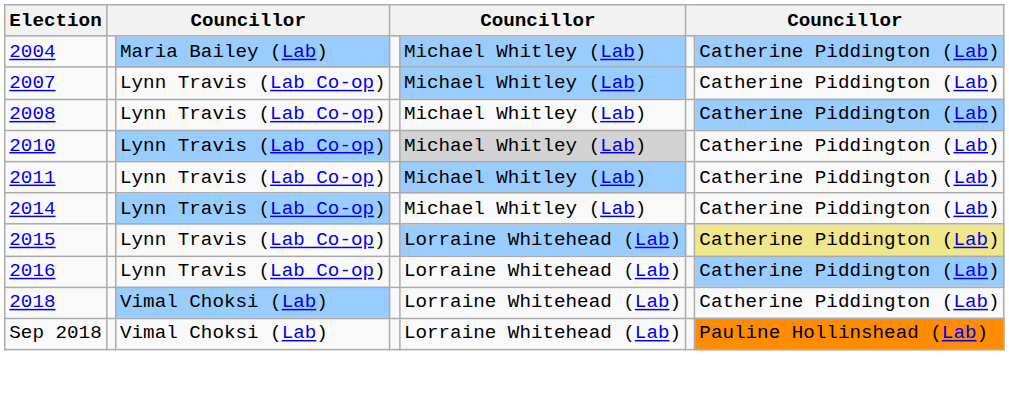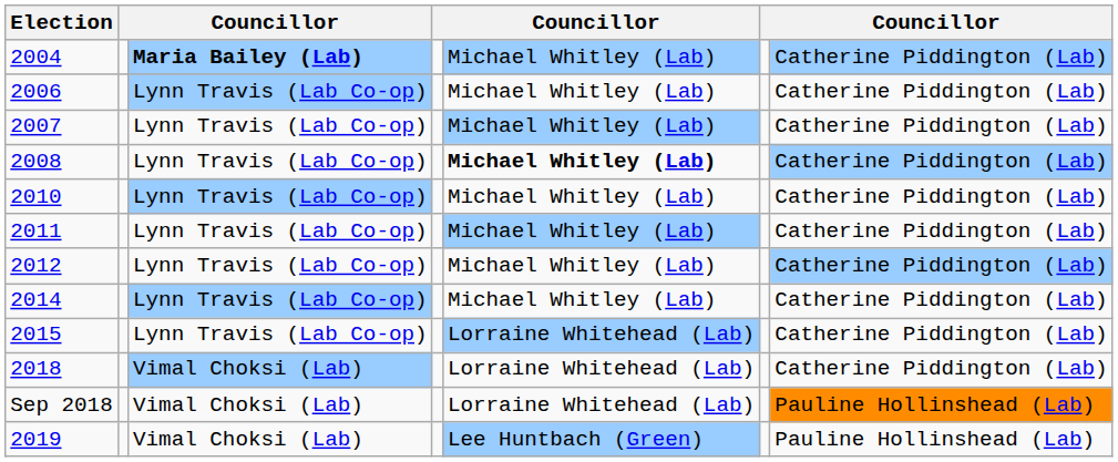2004 | column 3: normal -> bold
+ row: 2006 | Lynn Travis (Lab Co-op) | Michael Whitley (Lab) | Catherine Piddington (Lab)
2008 | column 5: normal -> bold
2010 | column 5: lightgrey background -> no background
+ row: 2012 | Lynn Travis (Lab Co-op) | Michael Whitley (Lab) | Catherine Piddington (Lab)
2015 | column 7: khaki background -> no background
- row: 2016 | Lynn Travis (Lab Co-op) | Lorraine Whitehead (Lab) | Catherine Piddington (Lab)
+ row: 2019 | Vimal Choksi (Lab) | Lee Huntbach (Green) | Pauline Hollinshead (Lab)
